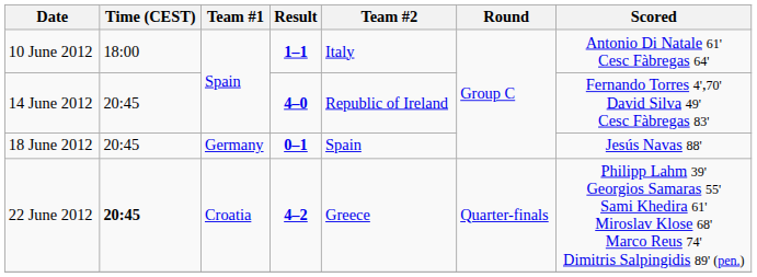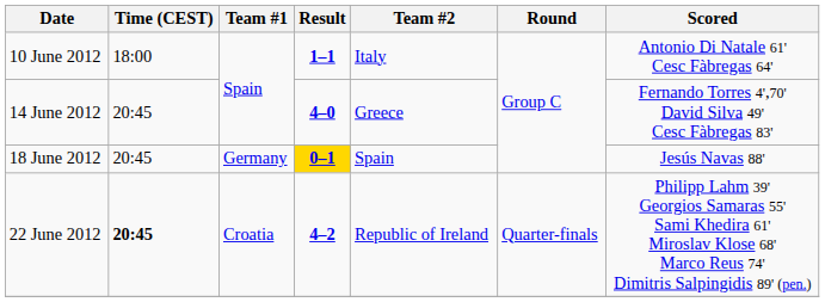14 June 2012 | Team #2: Republic of Ireland -> Greece
18 June 2012 | Result: no background -> gold background
22 June 2012 | Team #2: Greece -> Republic of Ireland
